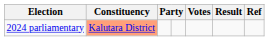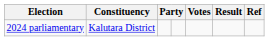2024 parliamentary | Constituency: lightsalmon background -> no background
